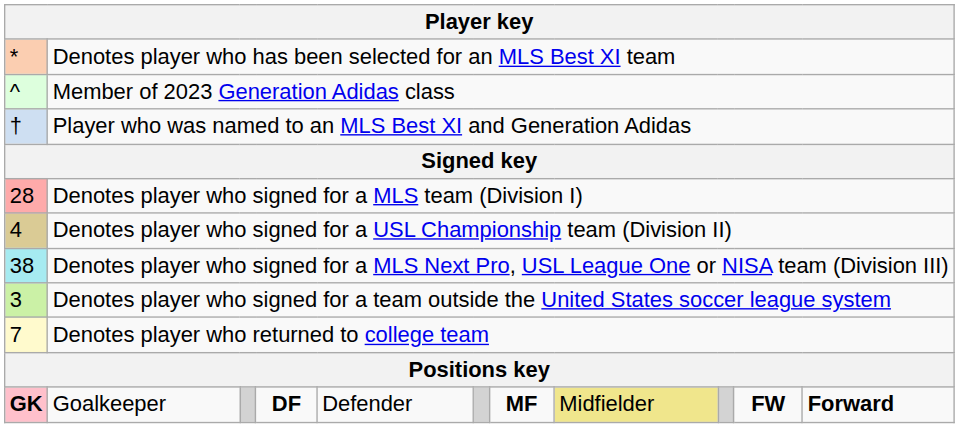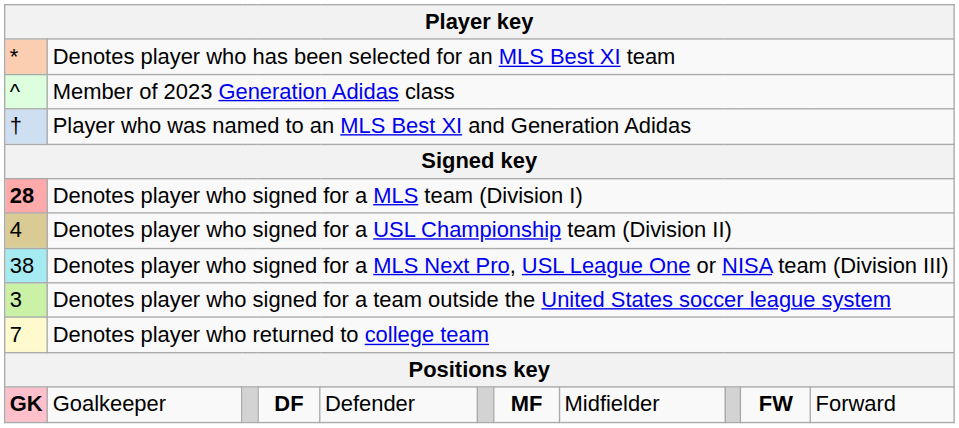Denotes player who signed for a MLS team (Division I) | column 1: normal -> bold
Goalkeeper | column 8: khaki background -> no background
Goalkeeper | column 11: bold -> normal
